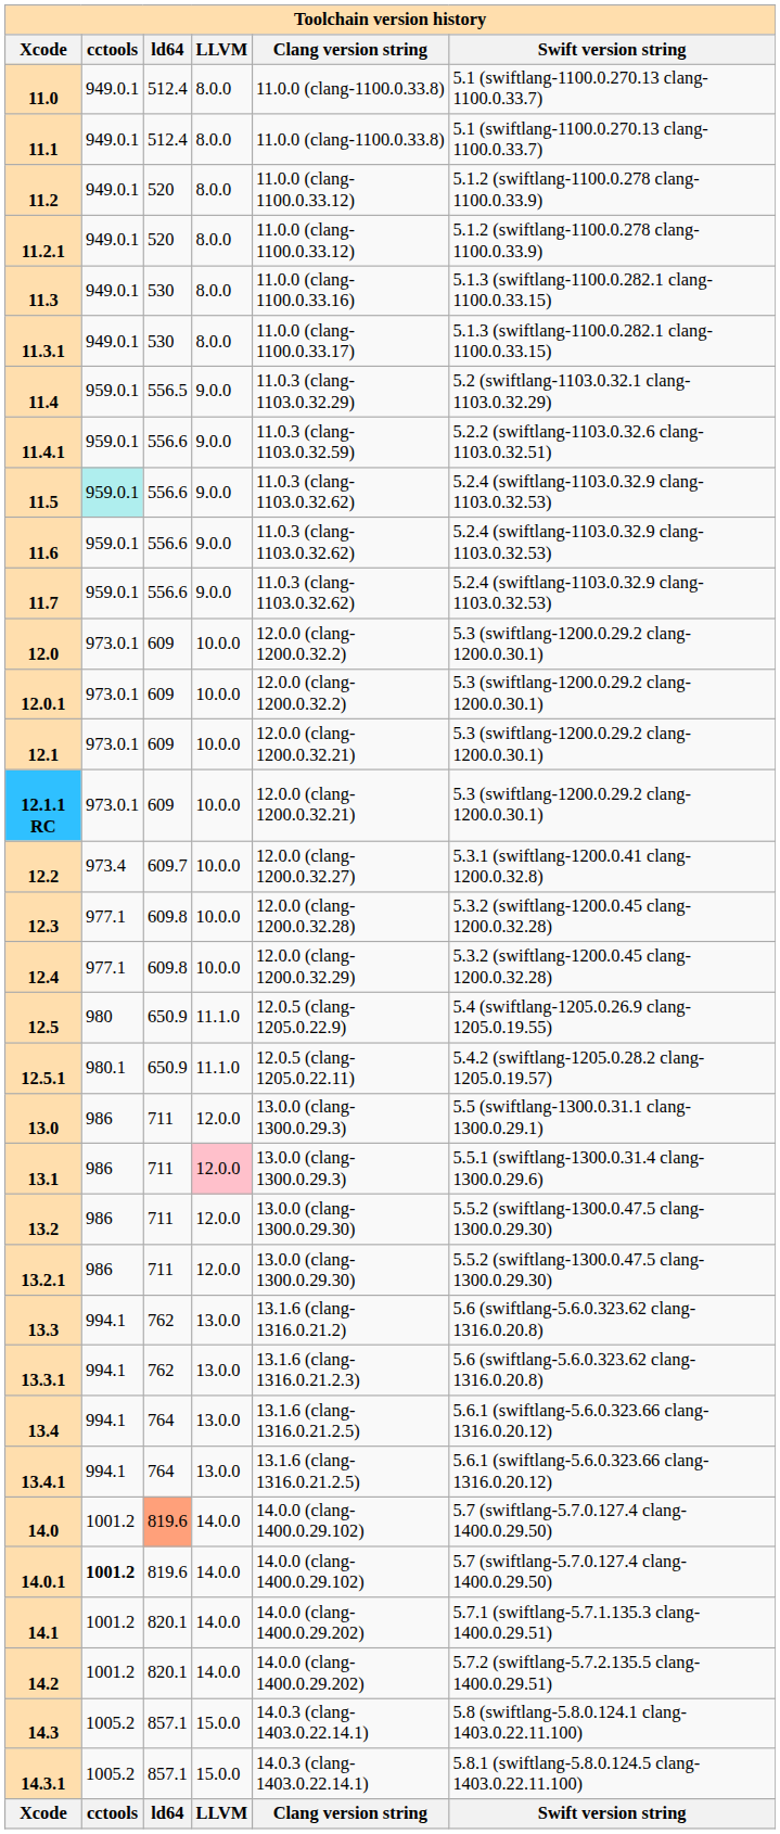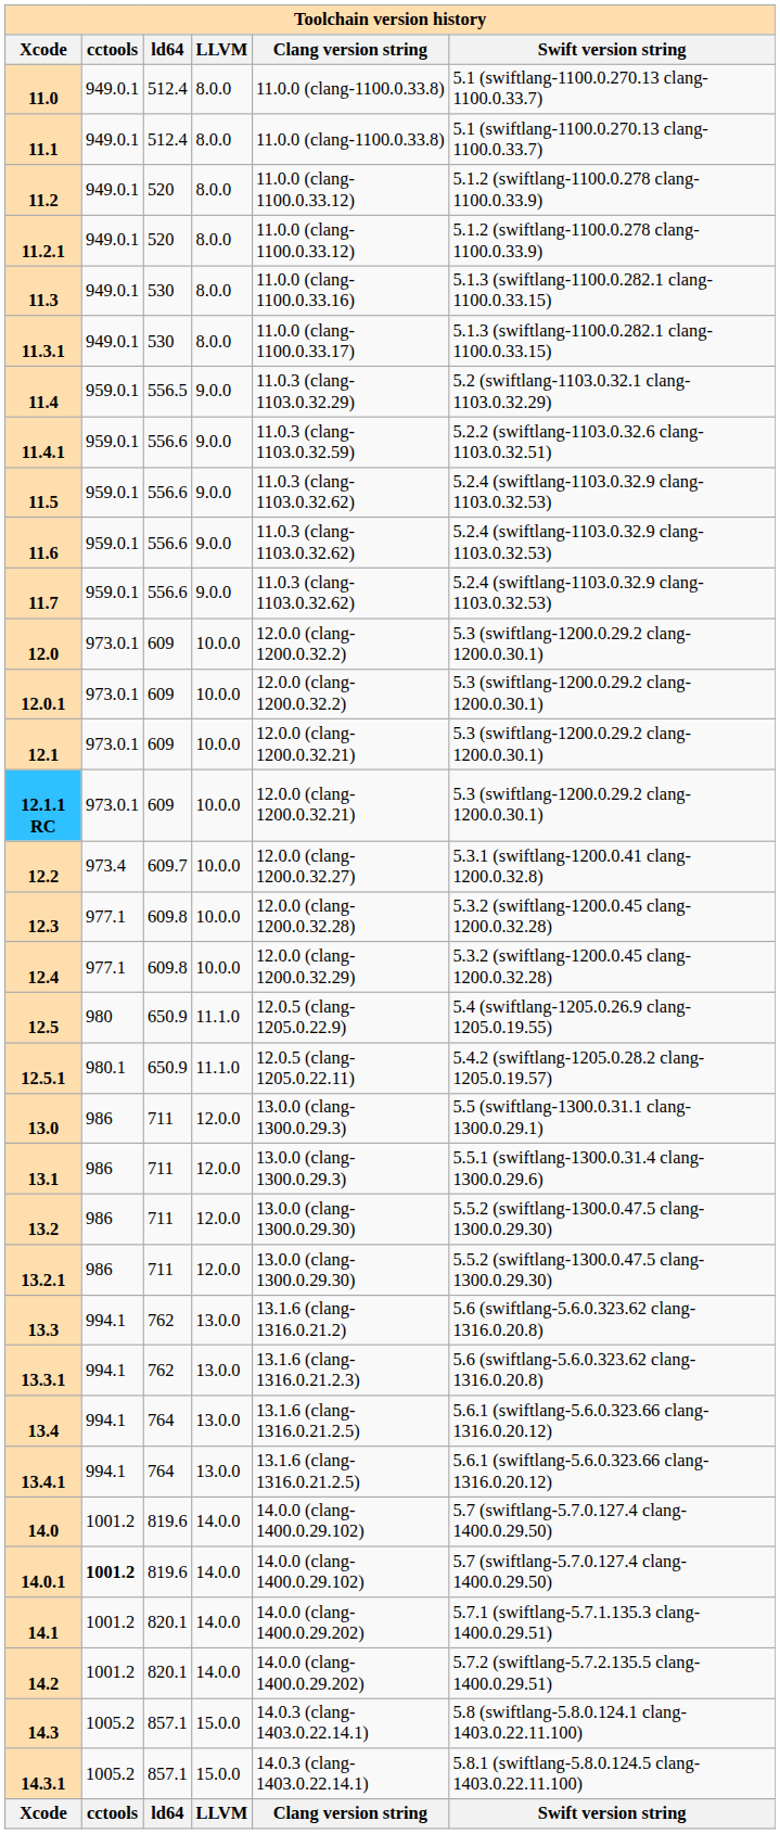11.5 | cctools: paleturquoise background -> no background
13.1 | LLVM: pink background -> no background
14.0 | ld64: lightsalmon background -> no background
